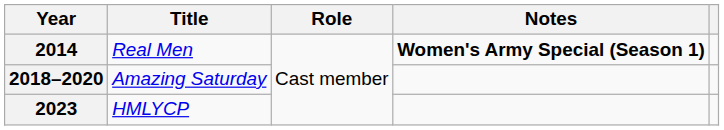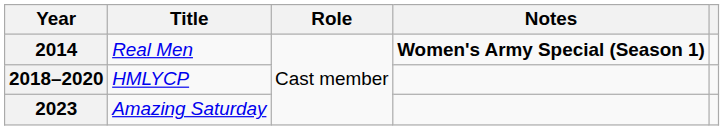2018–2020 | Title: Amazing Saturday -> HMLYCP
2023 | Title: HMLYCP -> Amazing Saturday
